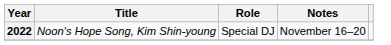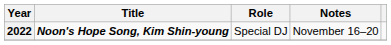2022 | Title: normal -> bold
